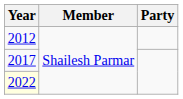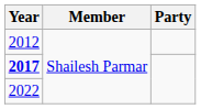2017 | Year: normal -> bold
2022 | Year: lightyellow background -> no background
